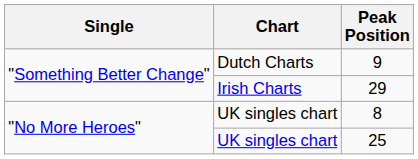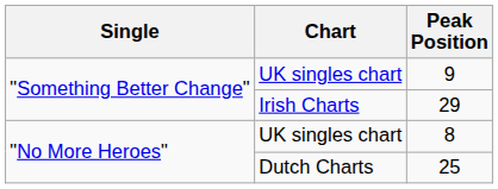9 | Chart: Dutch Charts -> UK singles chart
25 | Chart: UK singles chart -> Dutch Charts
